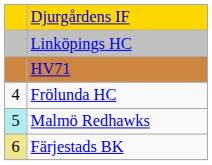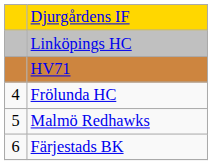Malmö Redhawks | column 1: paleturquoise background -> no background
Färjestads BK | column 1: khaki background -> no background
